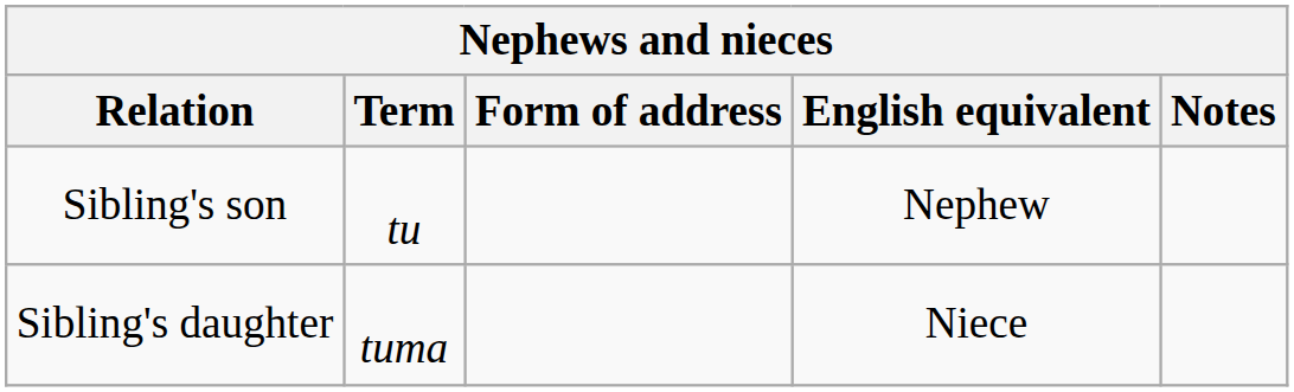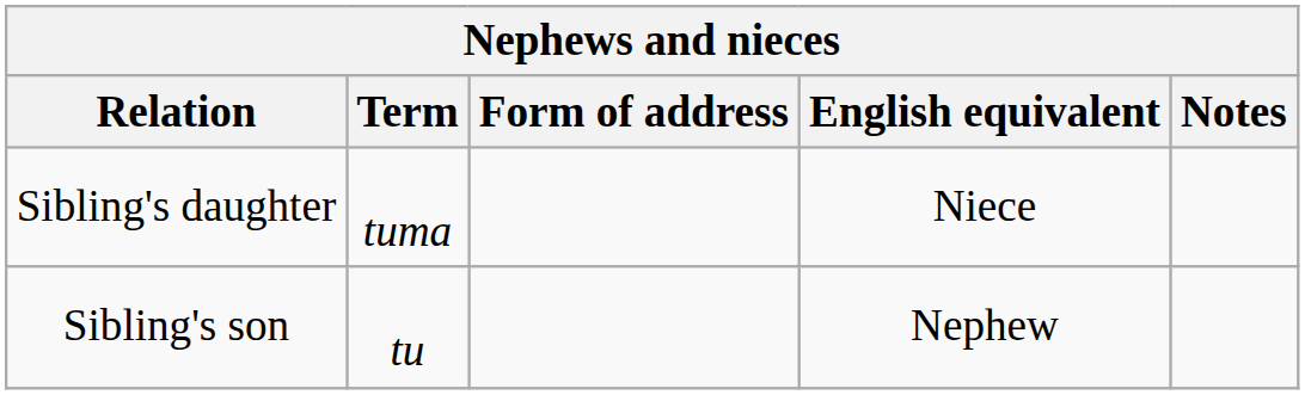rows swapped: Sibling's son <-> Sibling's daughter
